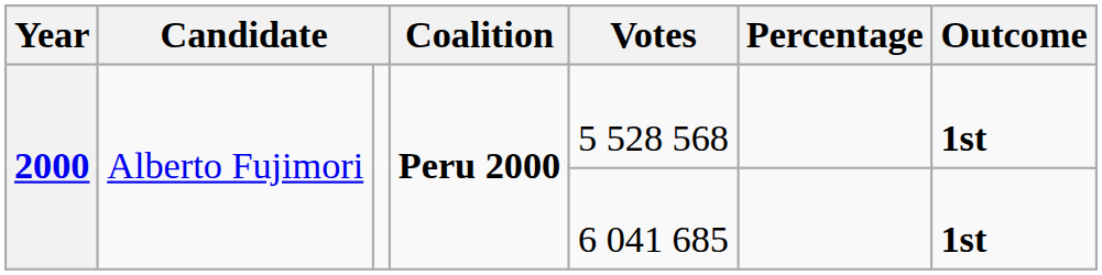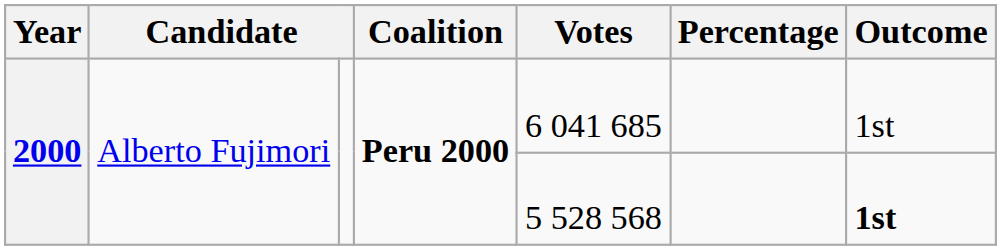row 2 | Votes: 5 528 568 -> 6 041 685
row 2 | Outcome: bold -> normal
row 3 | Votes: 6 041 685 -> 5 528 568
